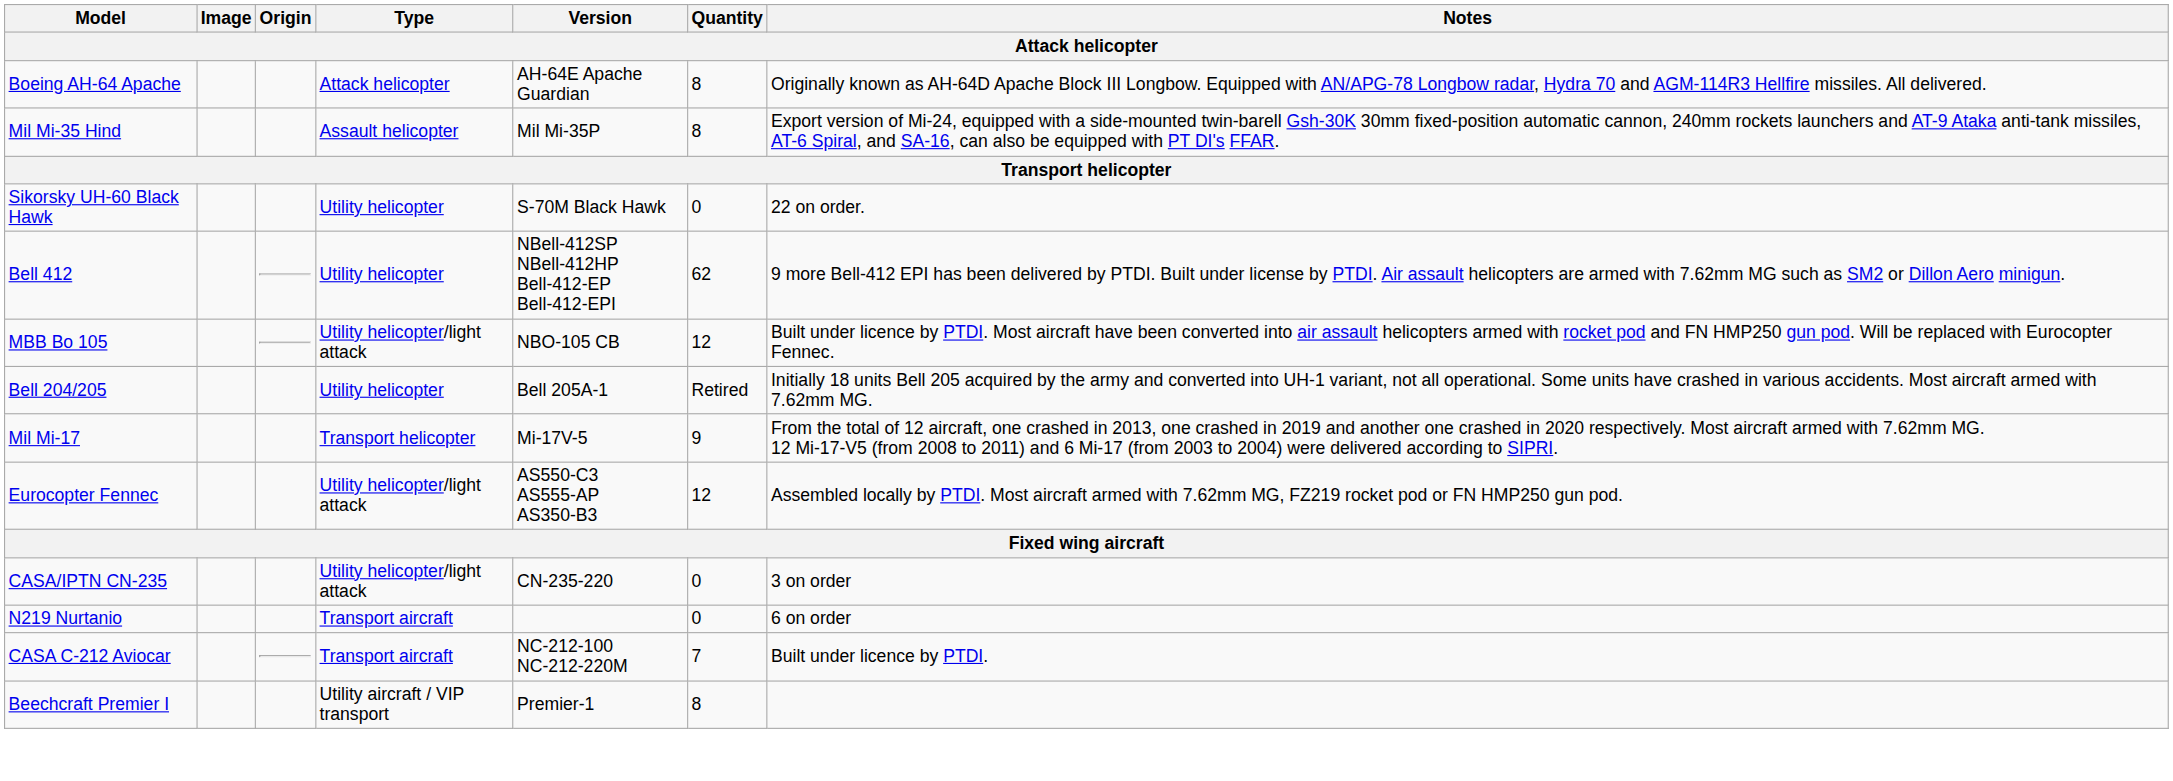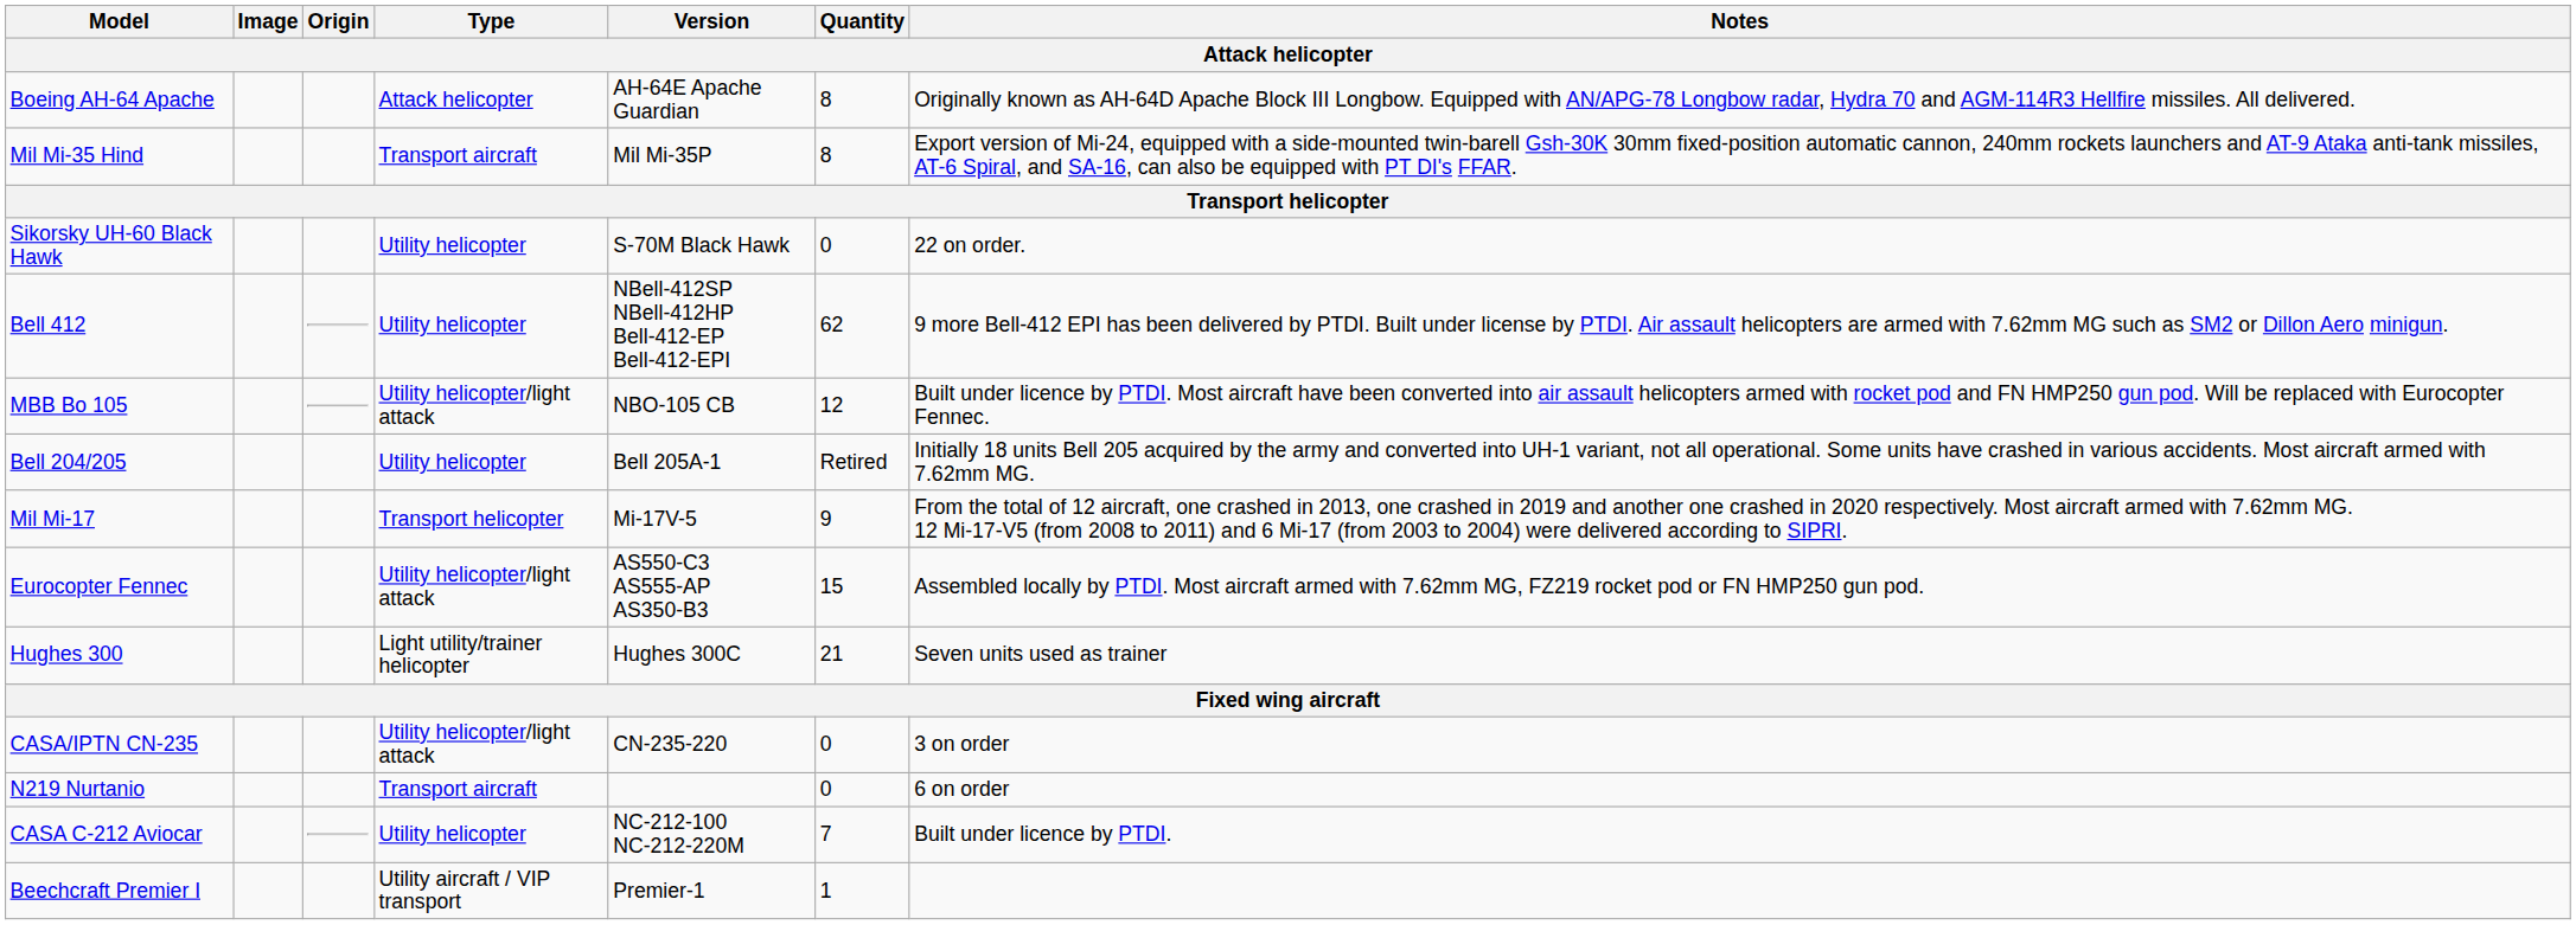Mil Mi-35 Hind | Type: Assault helicopter -> Transport aircraft
Eurocopter Fennec | Quantity: 12 -> 15
+ row: Hughes 300 | Light utility/trainer helicopter | Hughes 300C | 21 | Seven units used as trainer
CASA C-212 Aviocar | Type: Transport aircraft -> Utility helicopter
Beechcraft Premier I | Quantity: 8 -> 1
